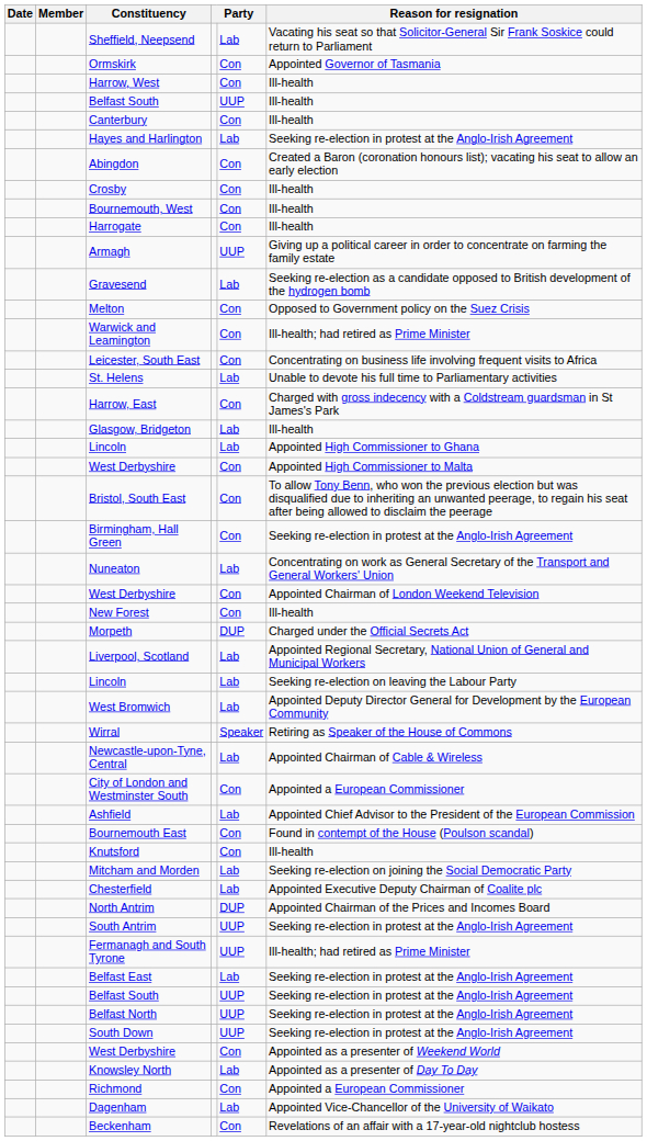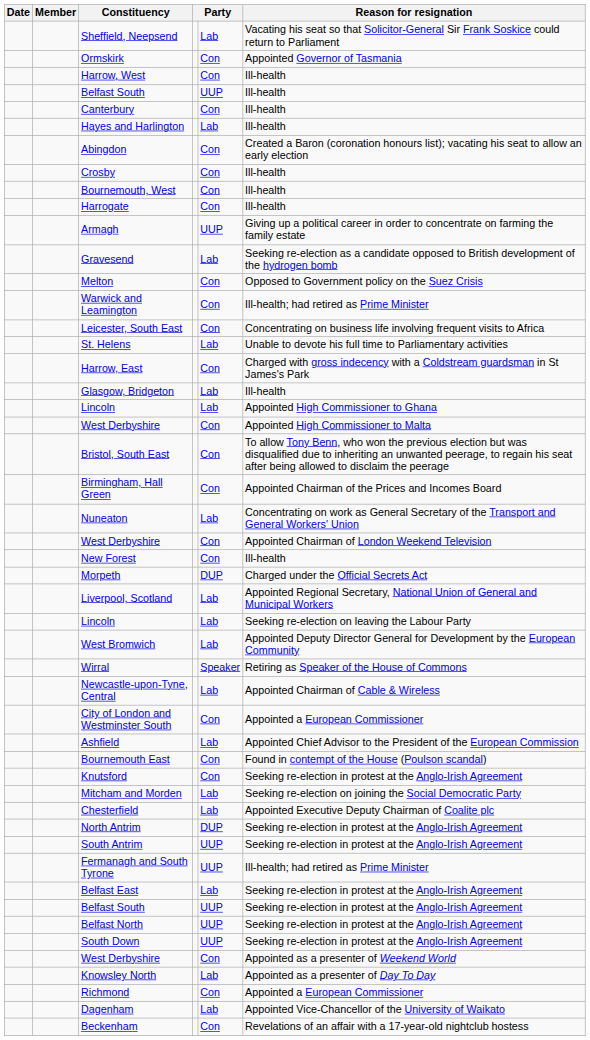Hayes and Harlington | Reason for resignation: Seeking re-election in protest at the Anglo-Irish Agreement -> Ill-health
Birmingham, Hall Green | Reason for resignation: Seeking re-election in protest at the Anglo-Irish Agreement -> Appointed Chairman of the Prices and Incomes Board
Knutsford | Reason for resignation: Ill-health -> Seeking re-election in protest at the Anglo-Irish Agreement
North Antrim | Reason for resignation: Appointed Chairman of the Prices and Incomes Board -> Seeking re-election in protest at the Anglo-Irish Agreement
